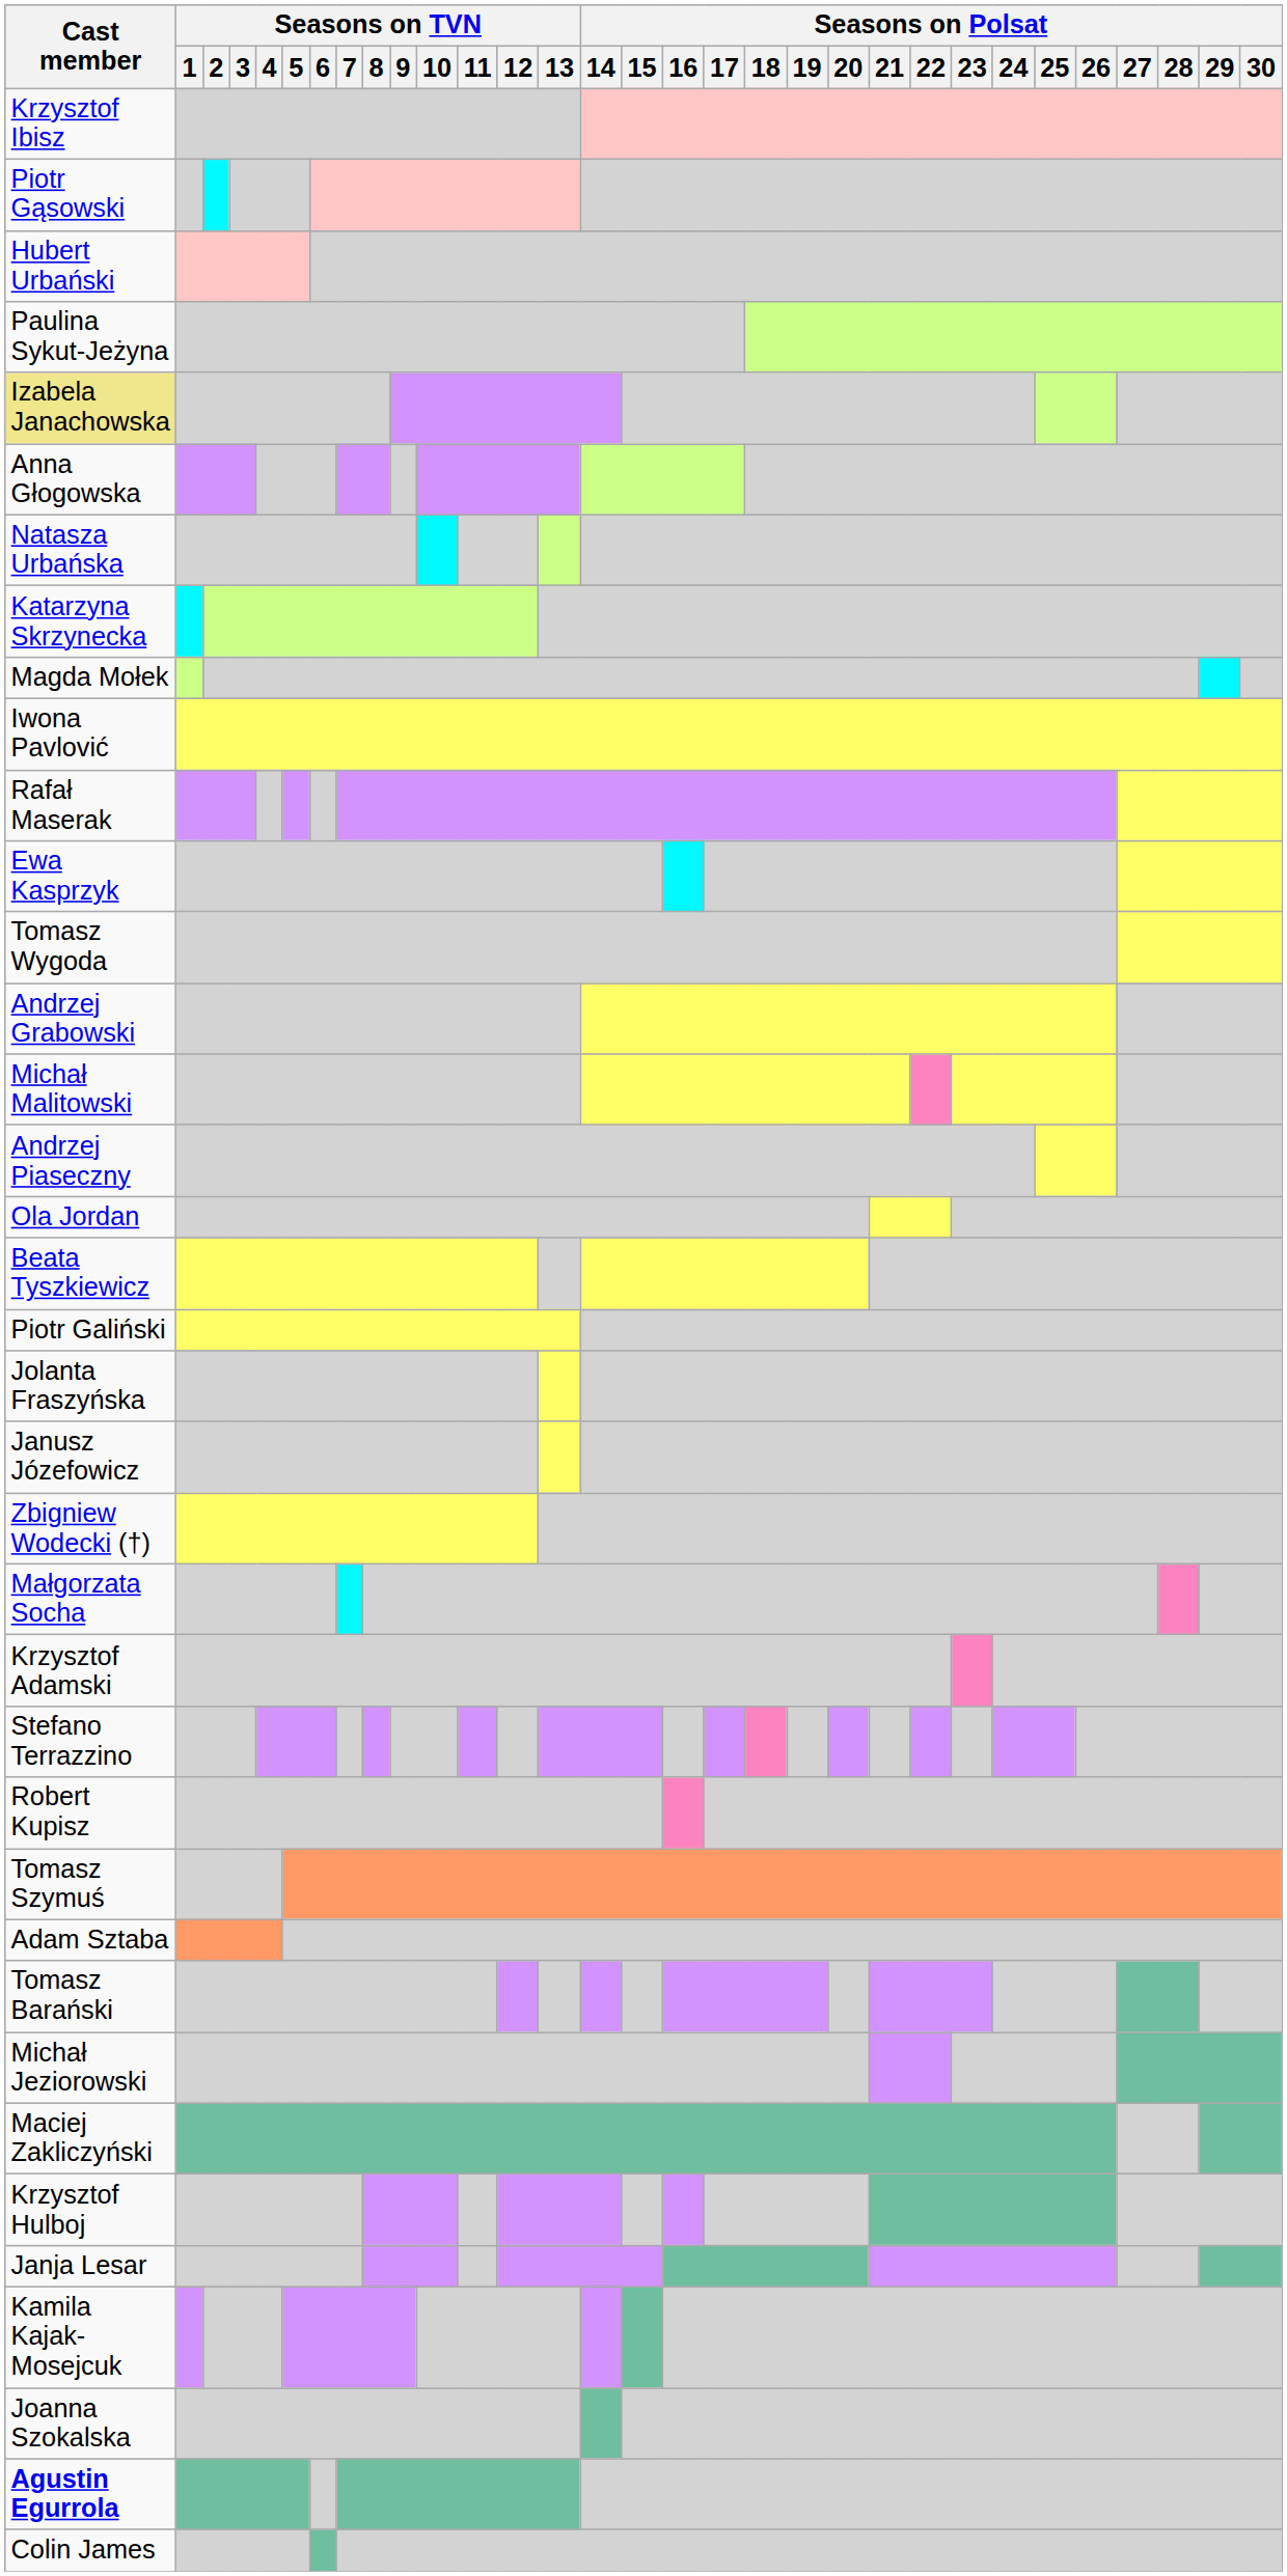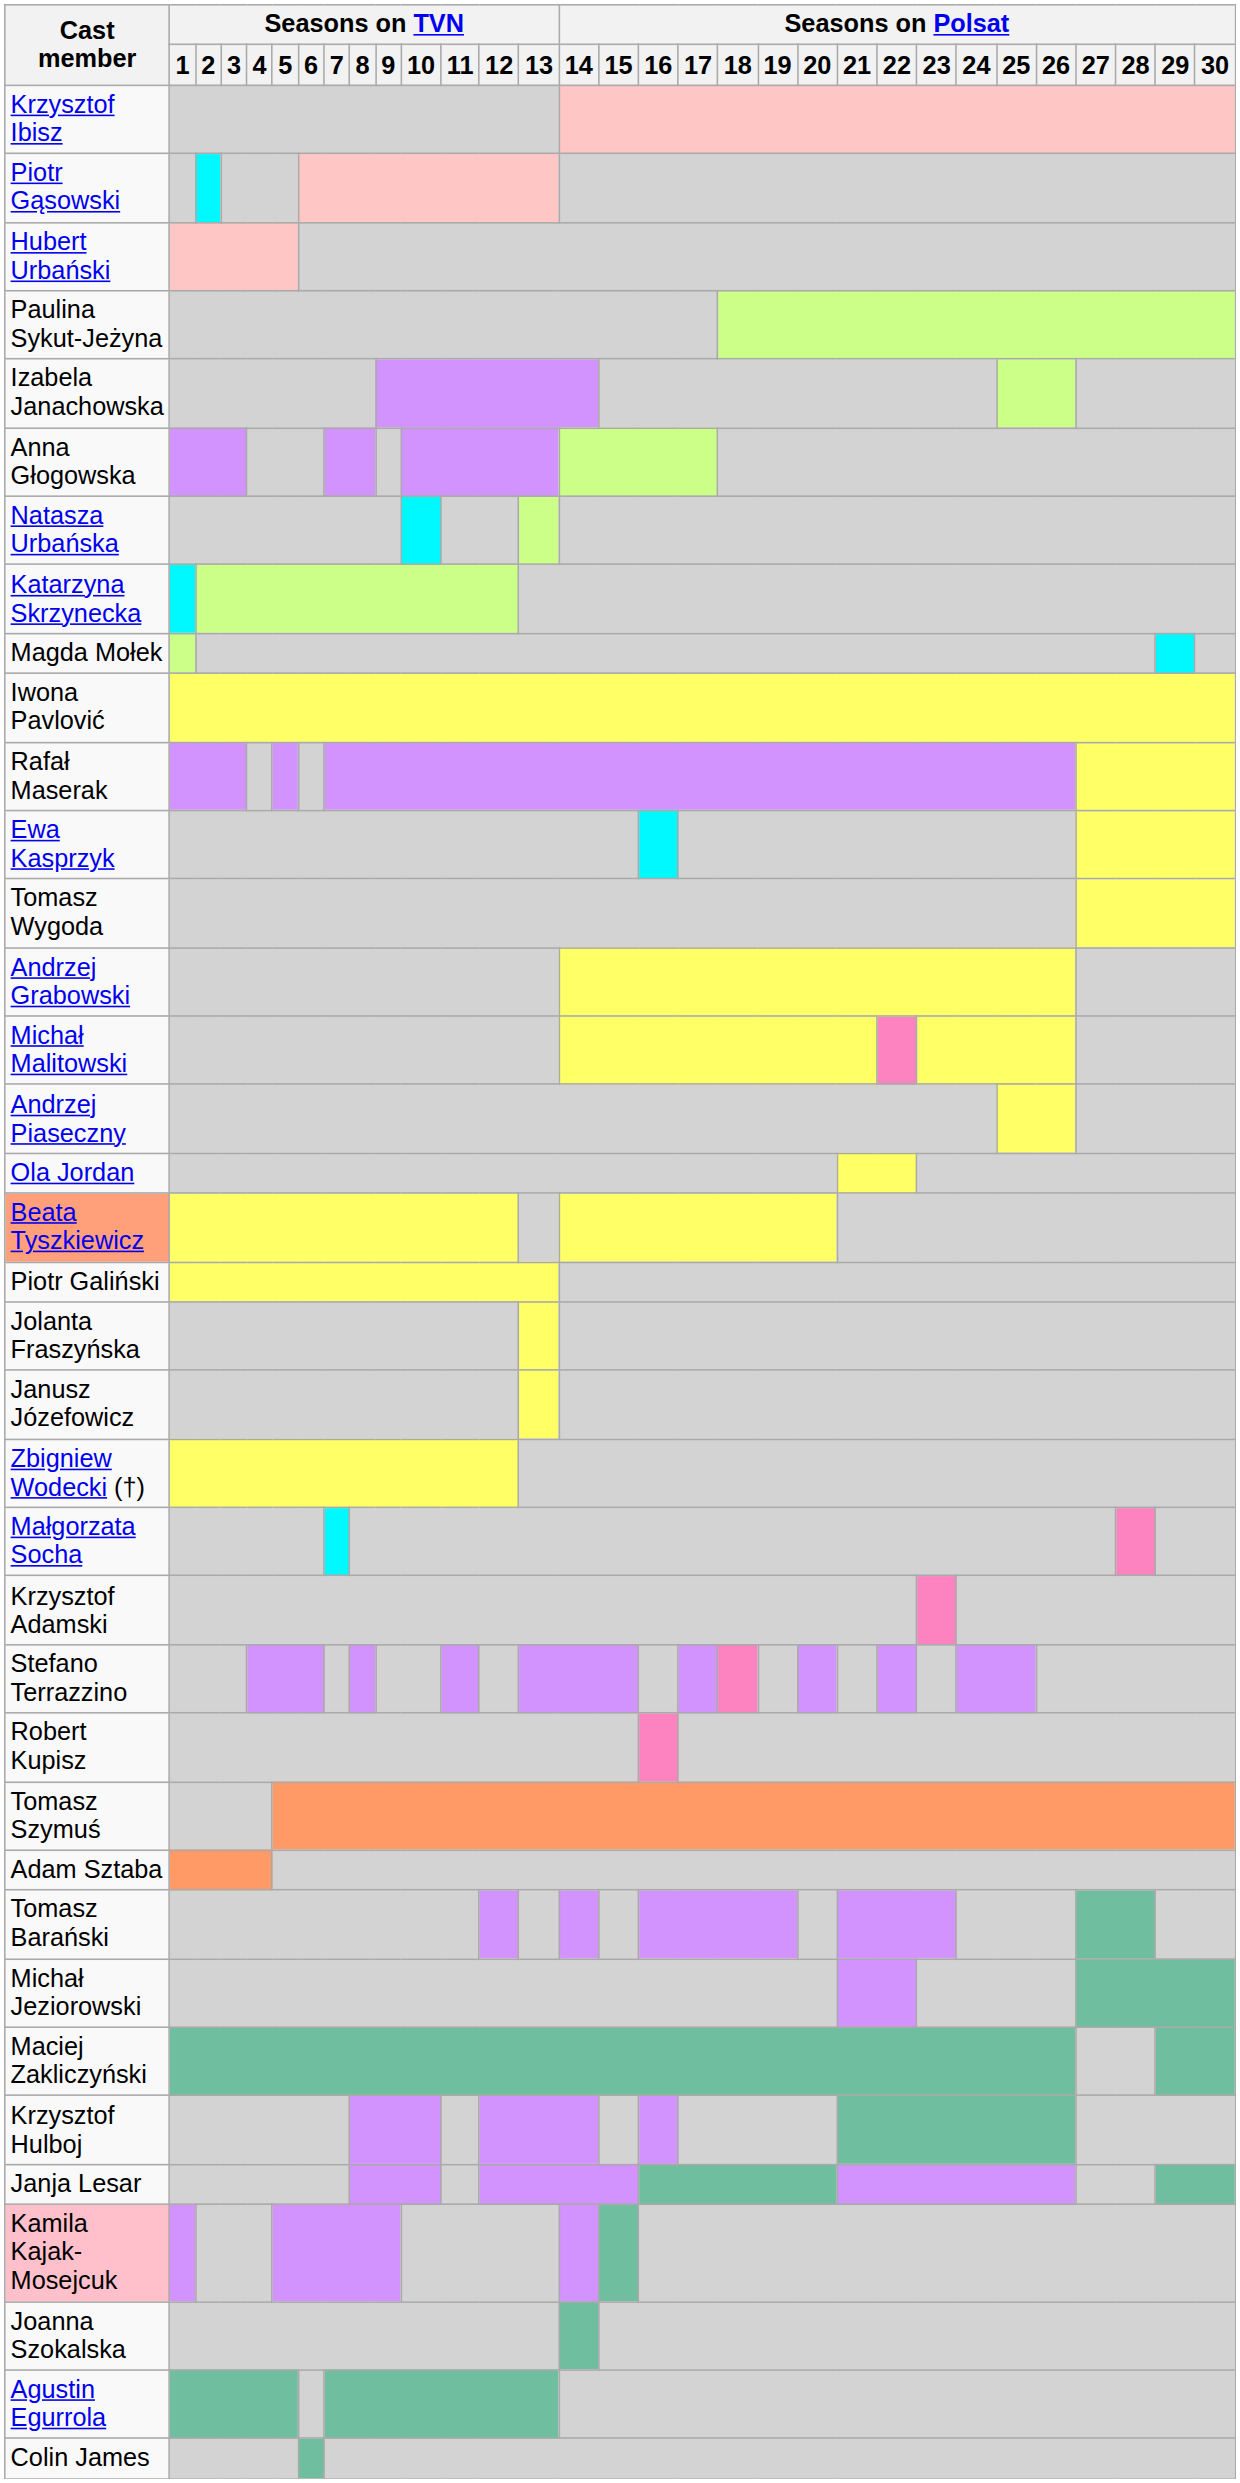Izabela Janachowska | Cast member: khaki background -> no background
Beata Tyszkiewicz | Cast member: no background -> lightsalmon background
Kamila Kajak-Mosejcuk | Cast member: no background -> pink background
Agustin Egurrola | Cast member: bold -> normal
